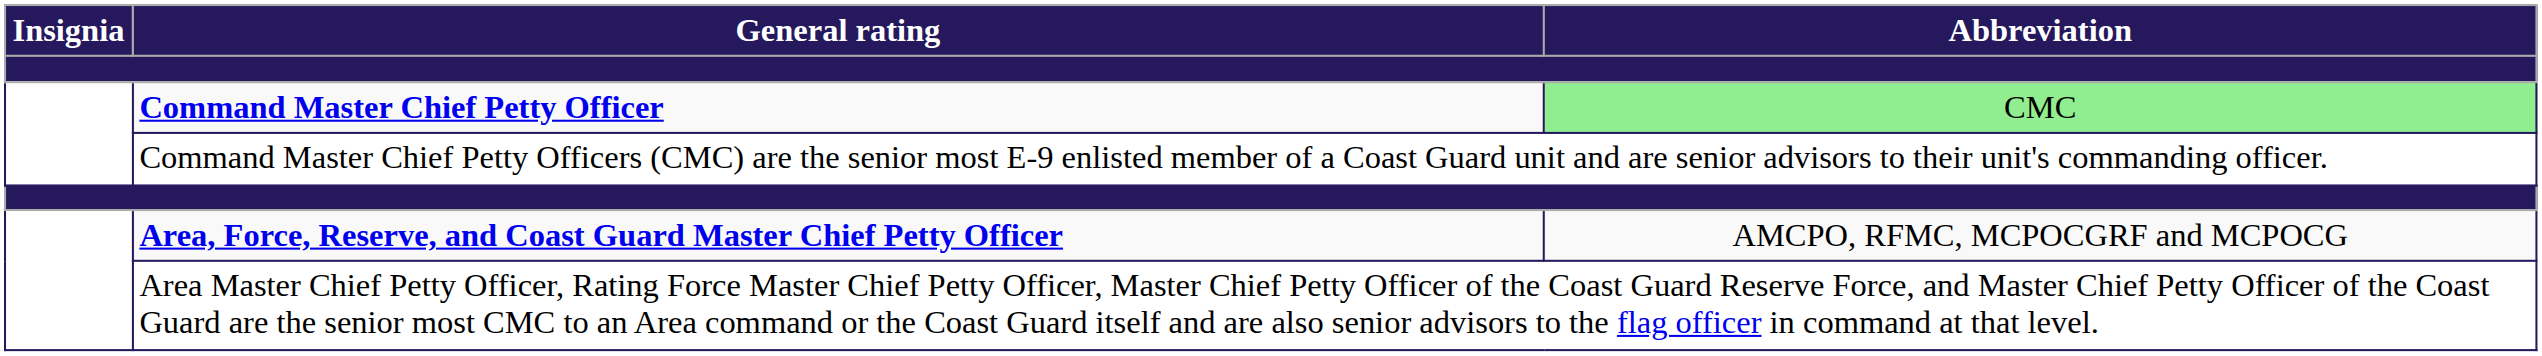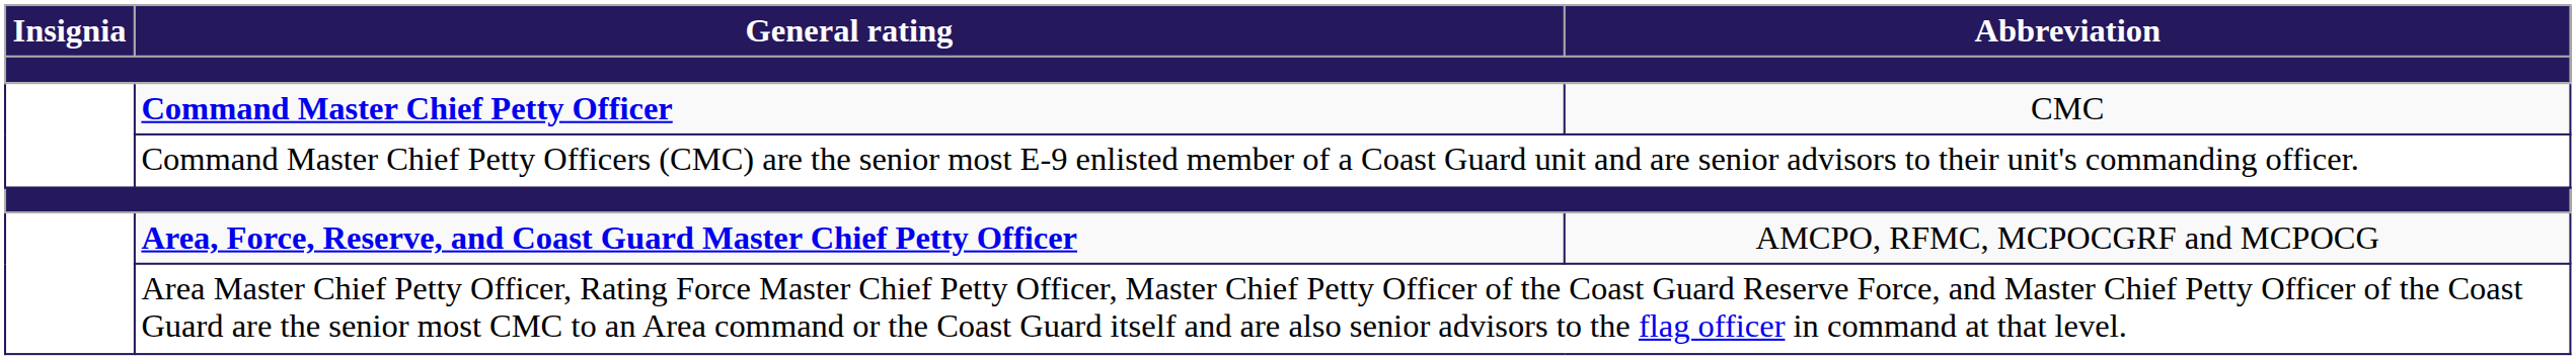Command Master Chief Petty Officer | Abbreviation: lightgreen background -> no background
